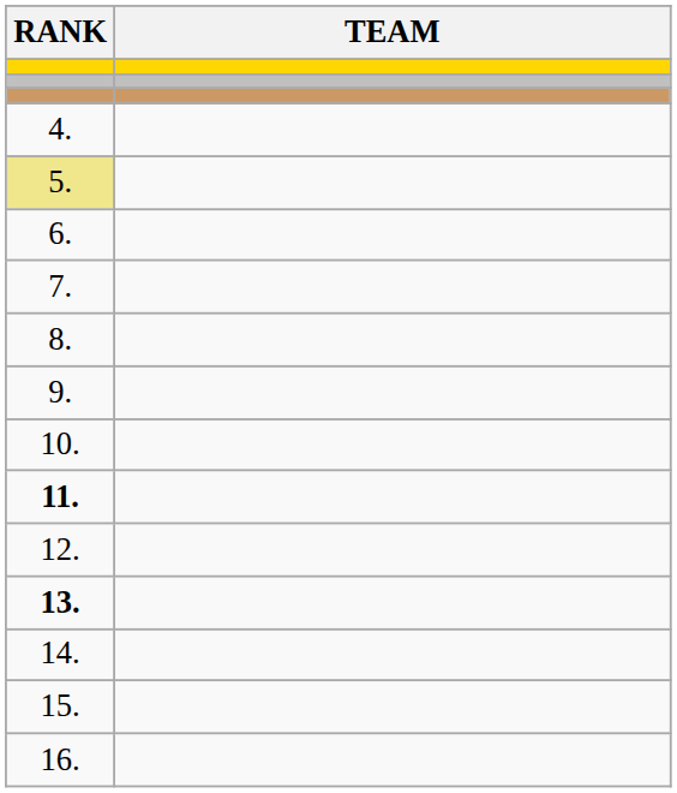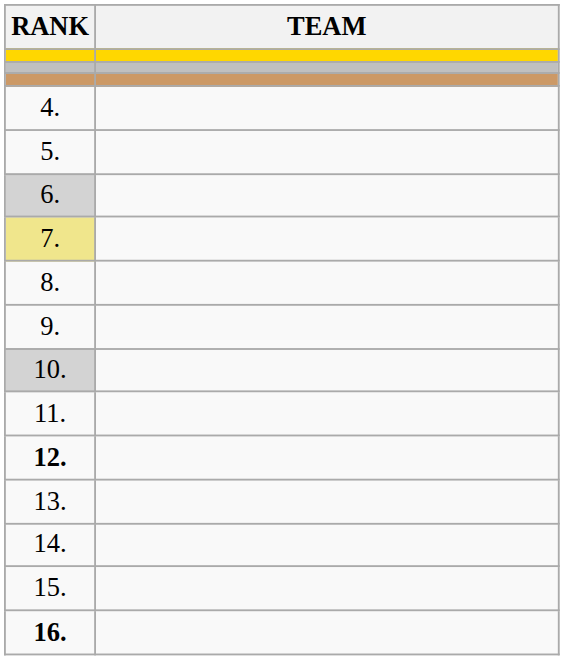row 6 | RANK: khaki background -> no background
row 7 | RANK: no background -> lightgrey background
row 8 | RANK: no background -> khaki background
row 11 | RANK: no background -> lightgrey background
row 12 | RANK: bold -> normal
row 13 | RANK: normal -> bold
row 14 | RANK: bold -> normal
row 17 | RANK: normal -> bold
